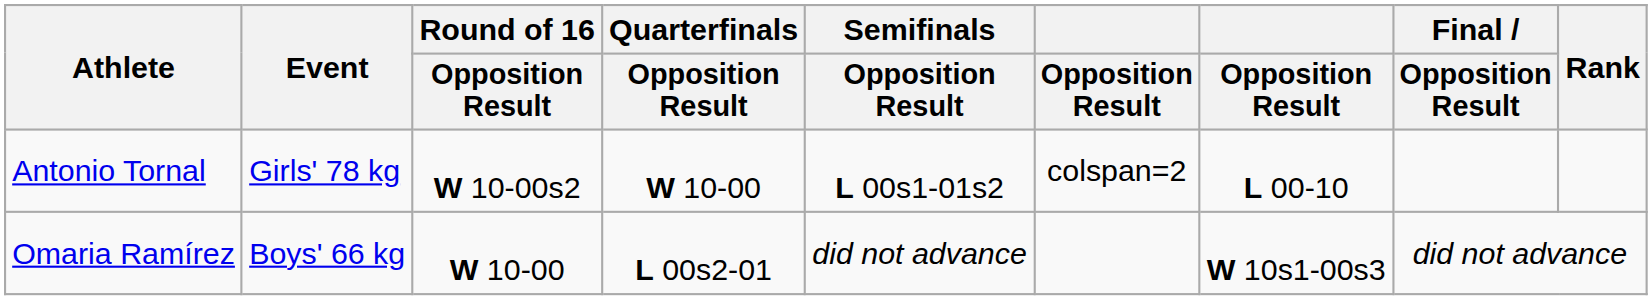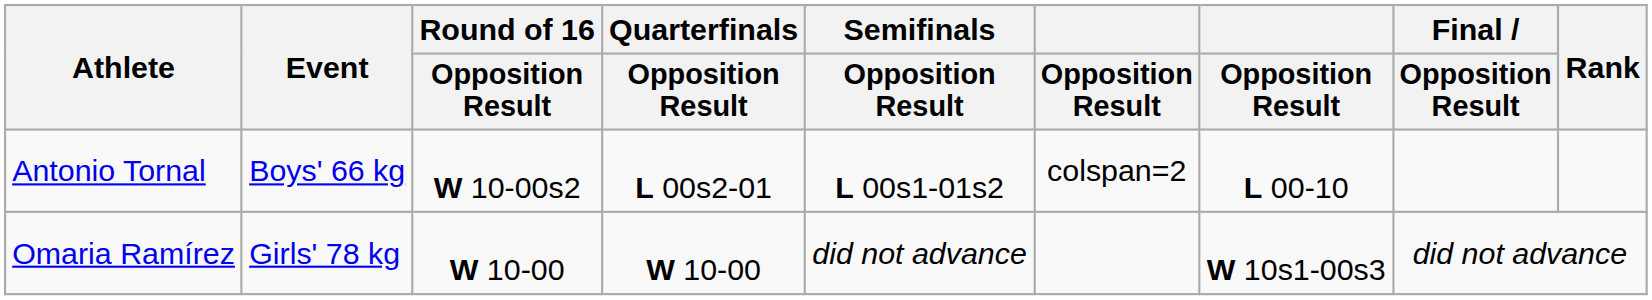Antonio Tornal | Event: Girls' 78 kg -> Boys' 66 kg
Antonio Tornal | Quarterfinals / Opposition Result: W 10-00 -> L 00s2-01
Omaria Ramírez | Event: Boys' 66 kg -> Girls' 78 kg
Omaria Ramírez | Quarterfinals / Opposition Result: L 00s2-01 -> W 10-00
